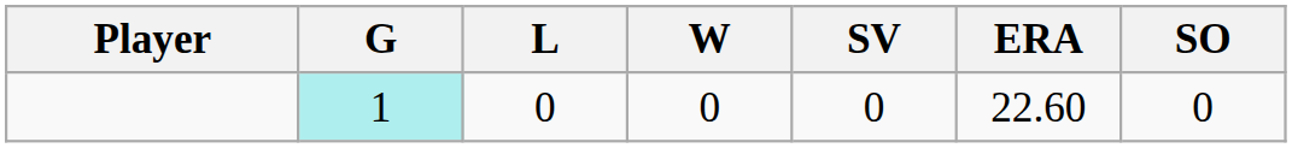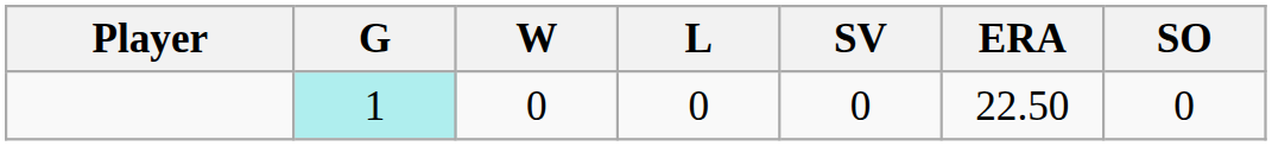columns swapped: W <-> L
row 2 | ERA: 22.60 -> 22.50
